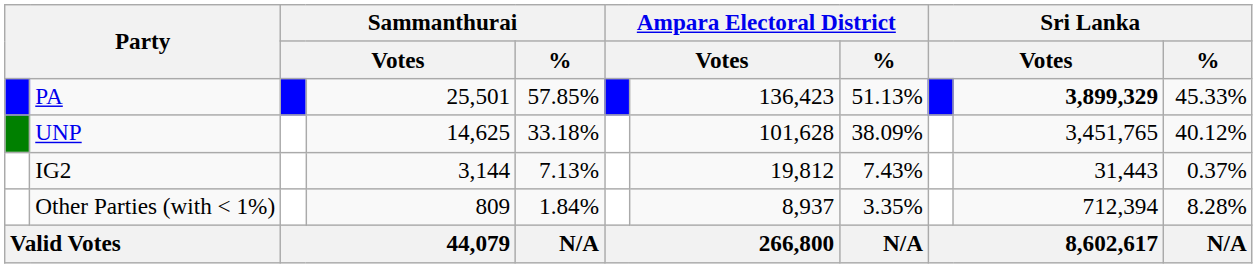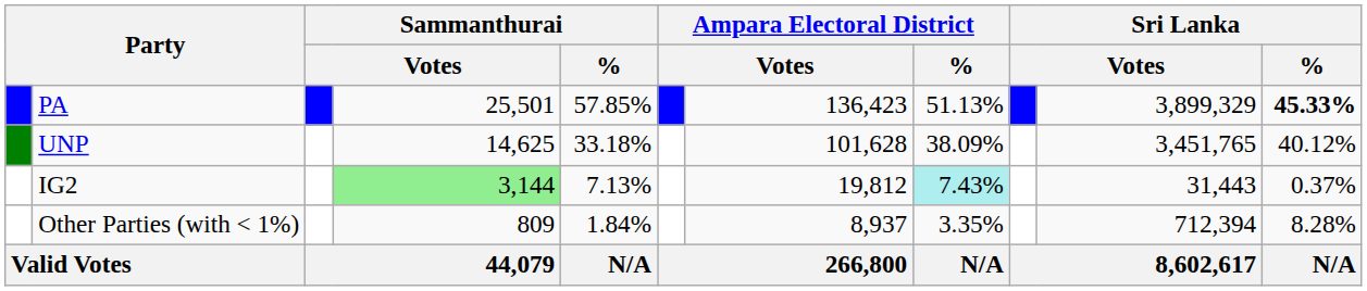PA | column 10: bold -> normal
PA | Sri Lanka / %: normal -> bold
IG2 | column 4: no background -> lightgreen background
IG2 | Ampara Electoral District / %: no background -> paleturquoise background
